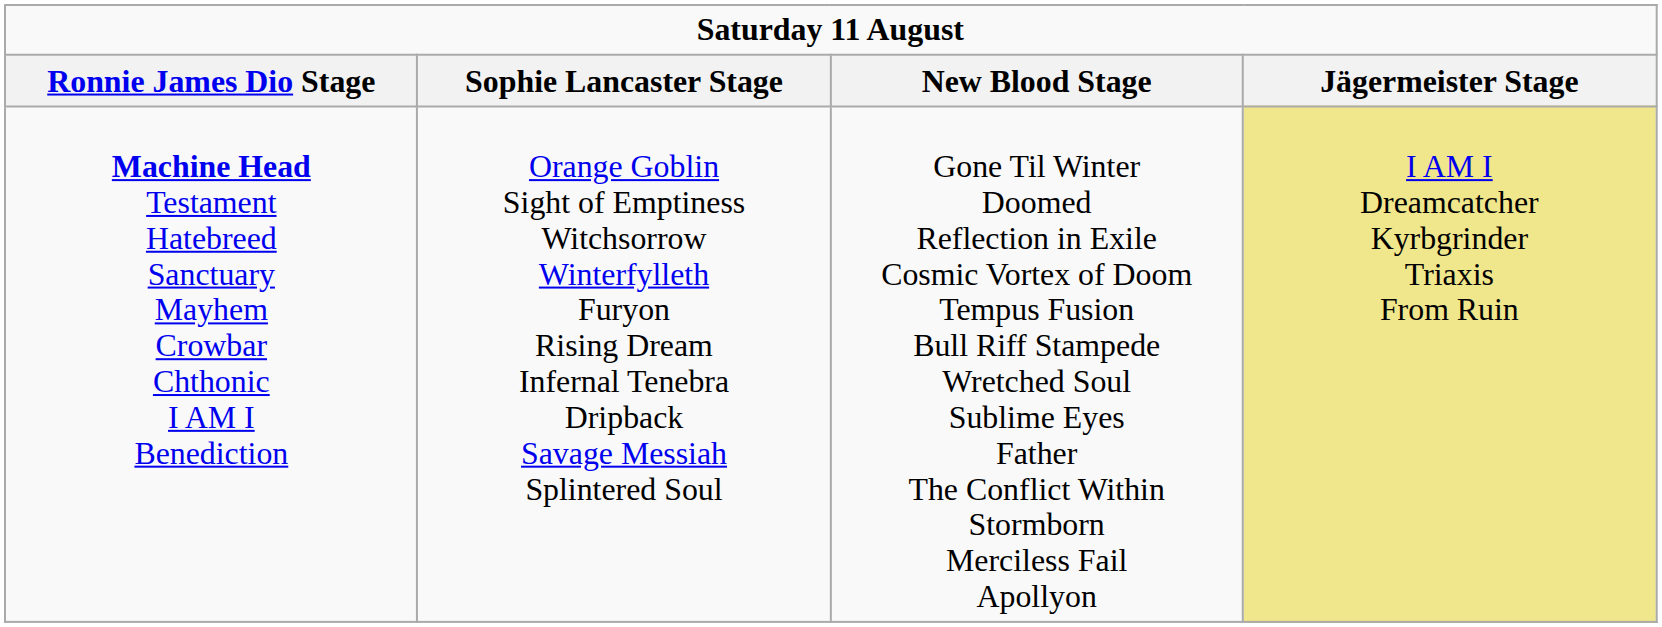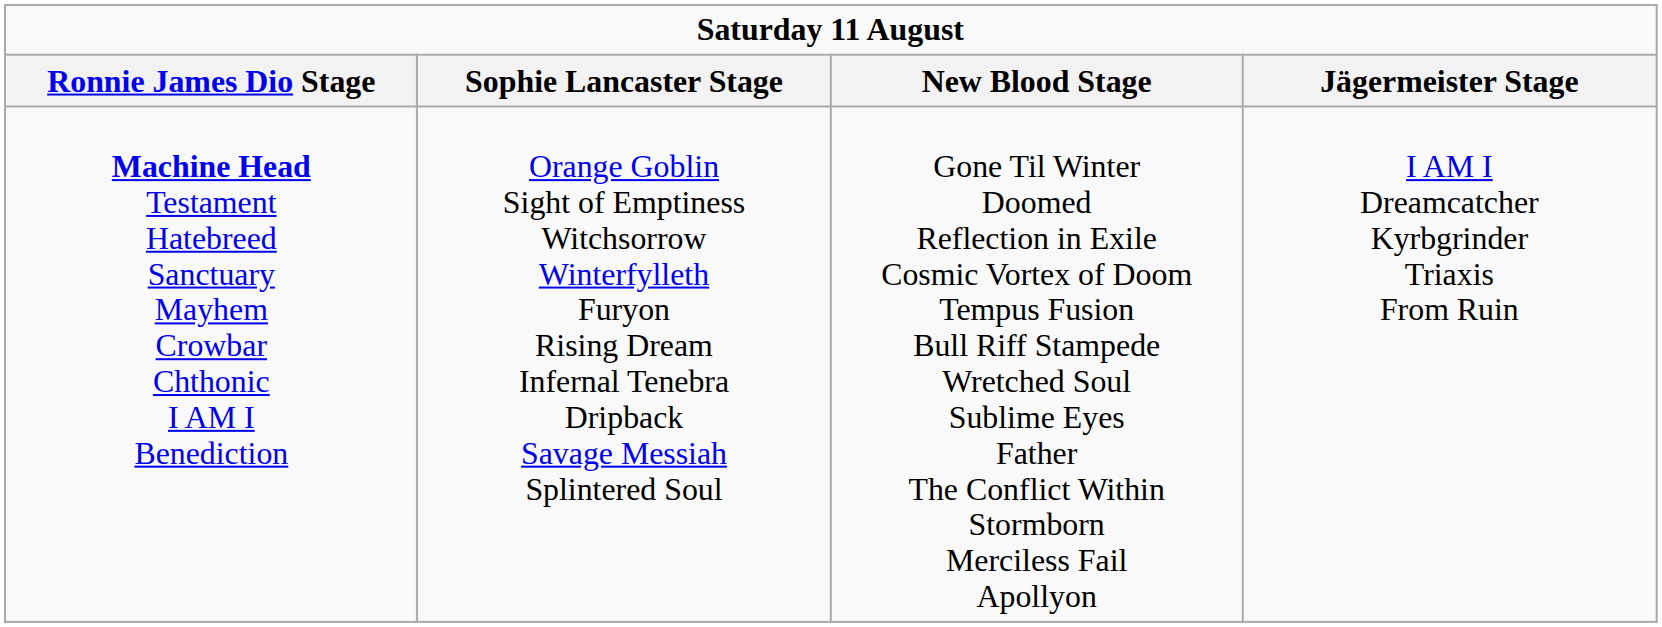row 3 | Jägermeister Stage: khaki background -> no background
